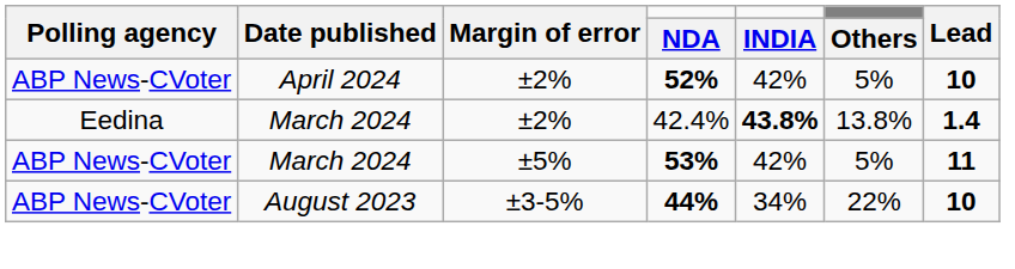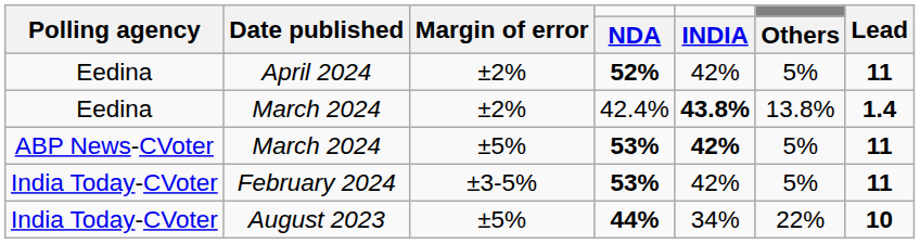April 2024 | Polling agency: ABP News-CVoter -> Eedina
April 2024 | Lead: 10 -> 11
March 2024 / 53% | INDIA: normal -> bold
+ row: India Today-CVoter | February 2024 | ±3-5% | 53% | 42% | 5% | 11
August 2023 | Polling agency: ABP News-CVoter -> India Today-CVoter
August 2023 | Margin of error: ±3-5% -> ±5%
